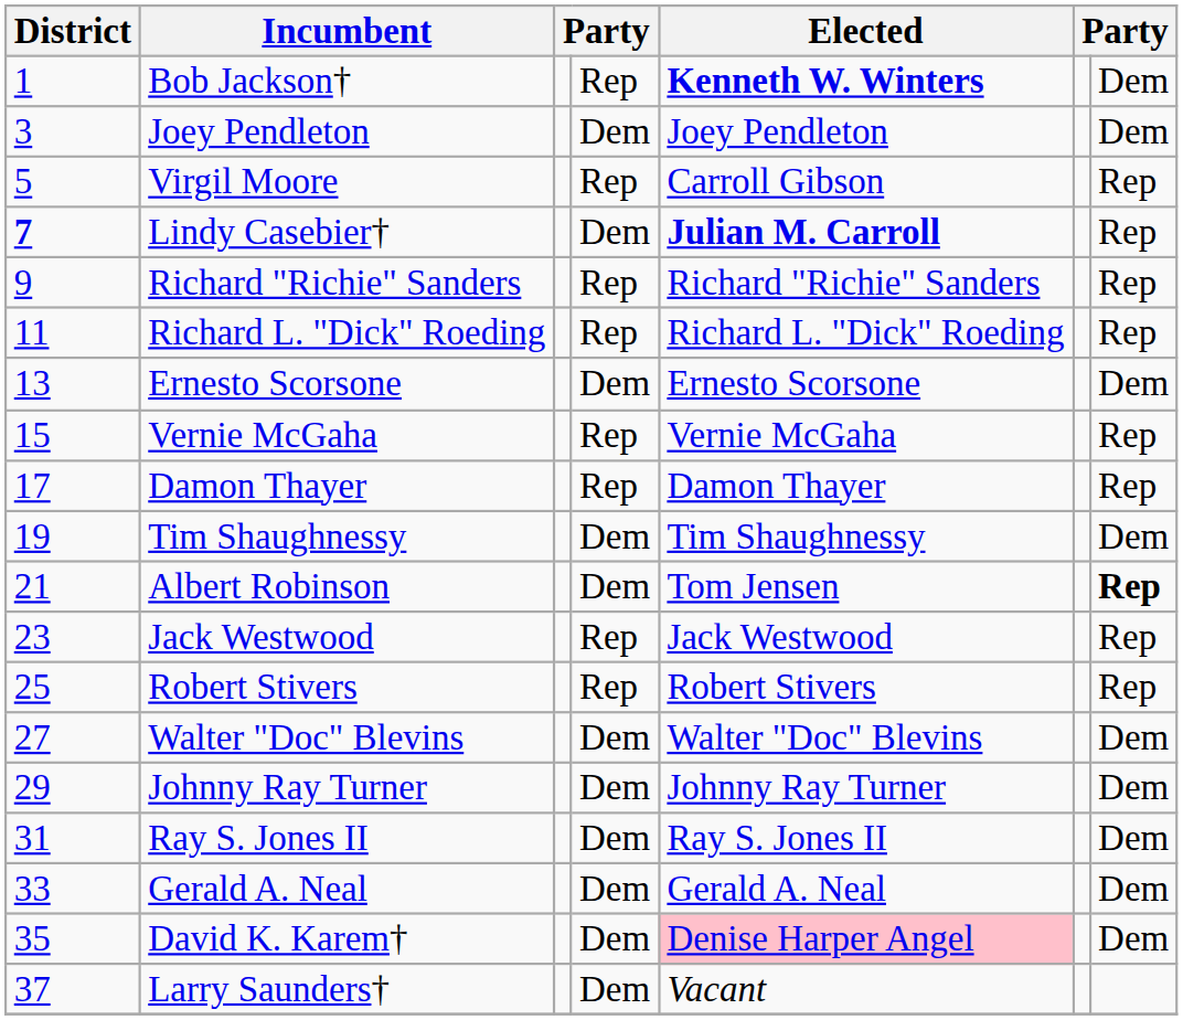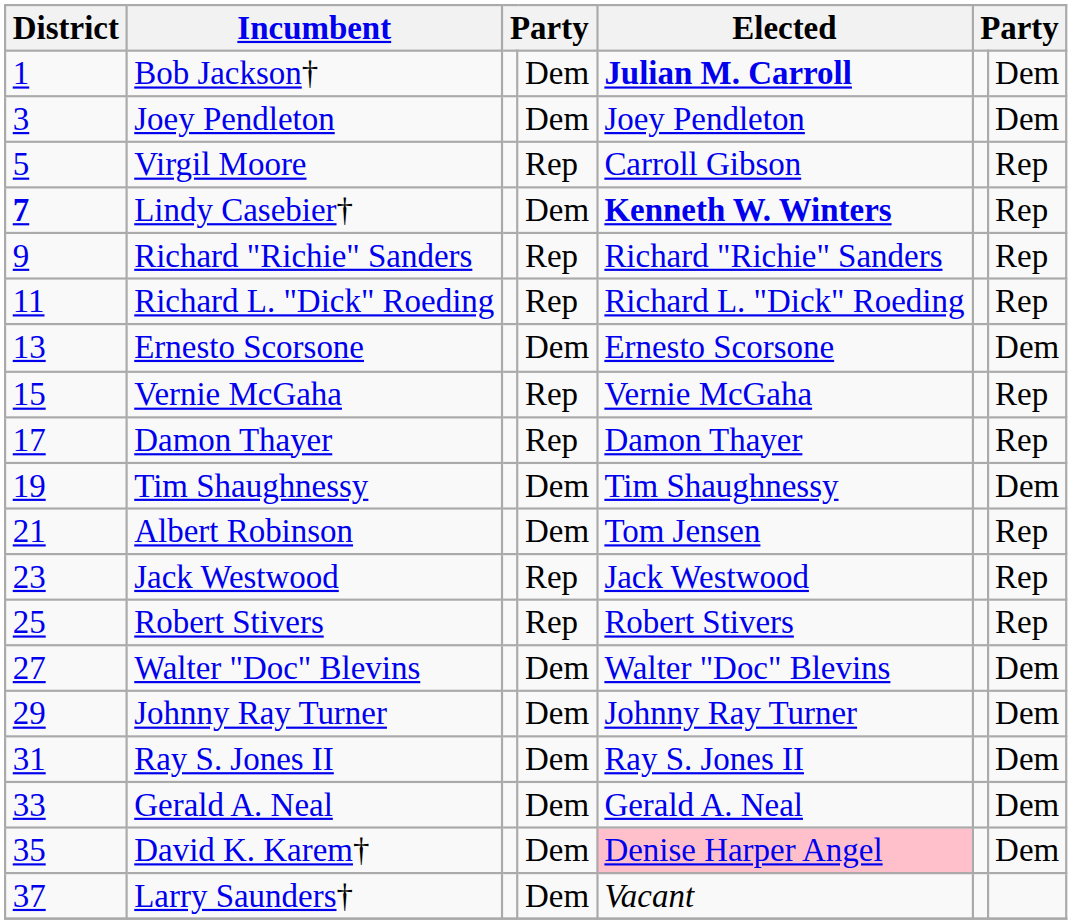Bob Jackson† | column 4: Rep -> Dem
Bob Jackson† | Elected: Kenneth W. Winters -> Julian M. Carroll
Lindy Casebier† | Elected: Julian M. Carroll -> Kenneth W. Winters
Albert Robinson | column 7: bold -> normal
